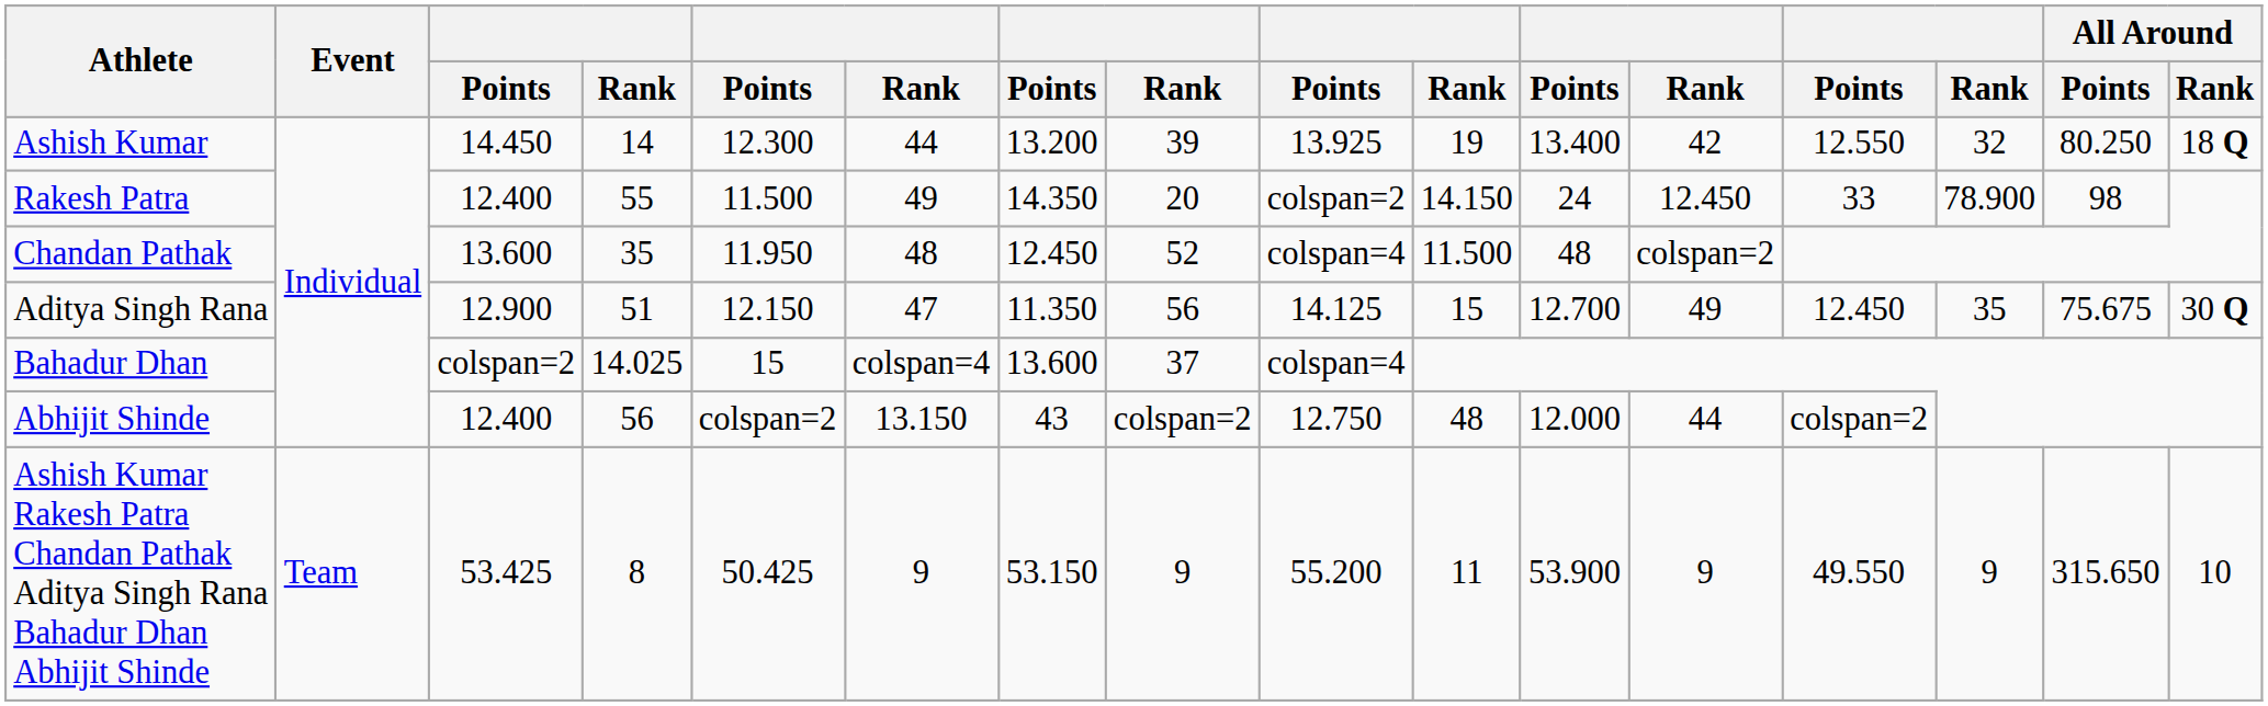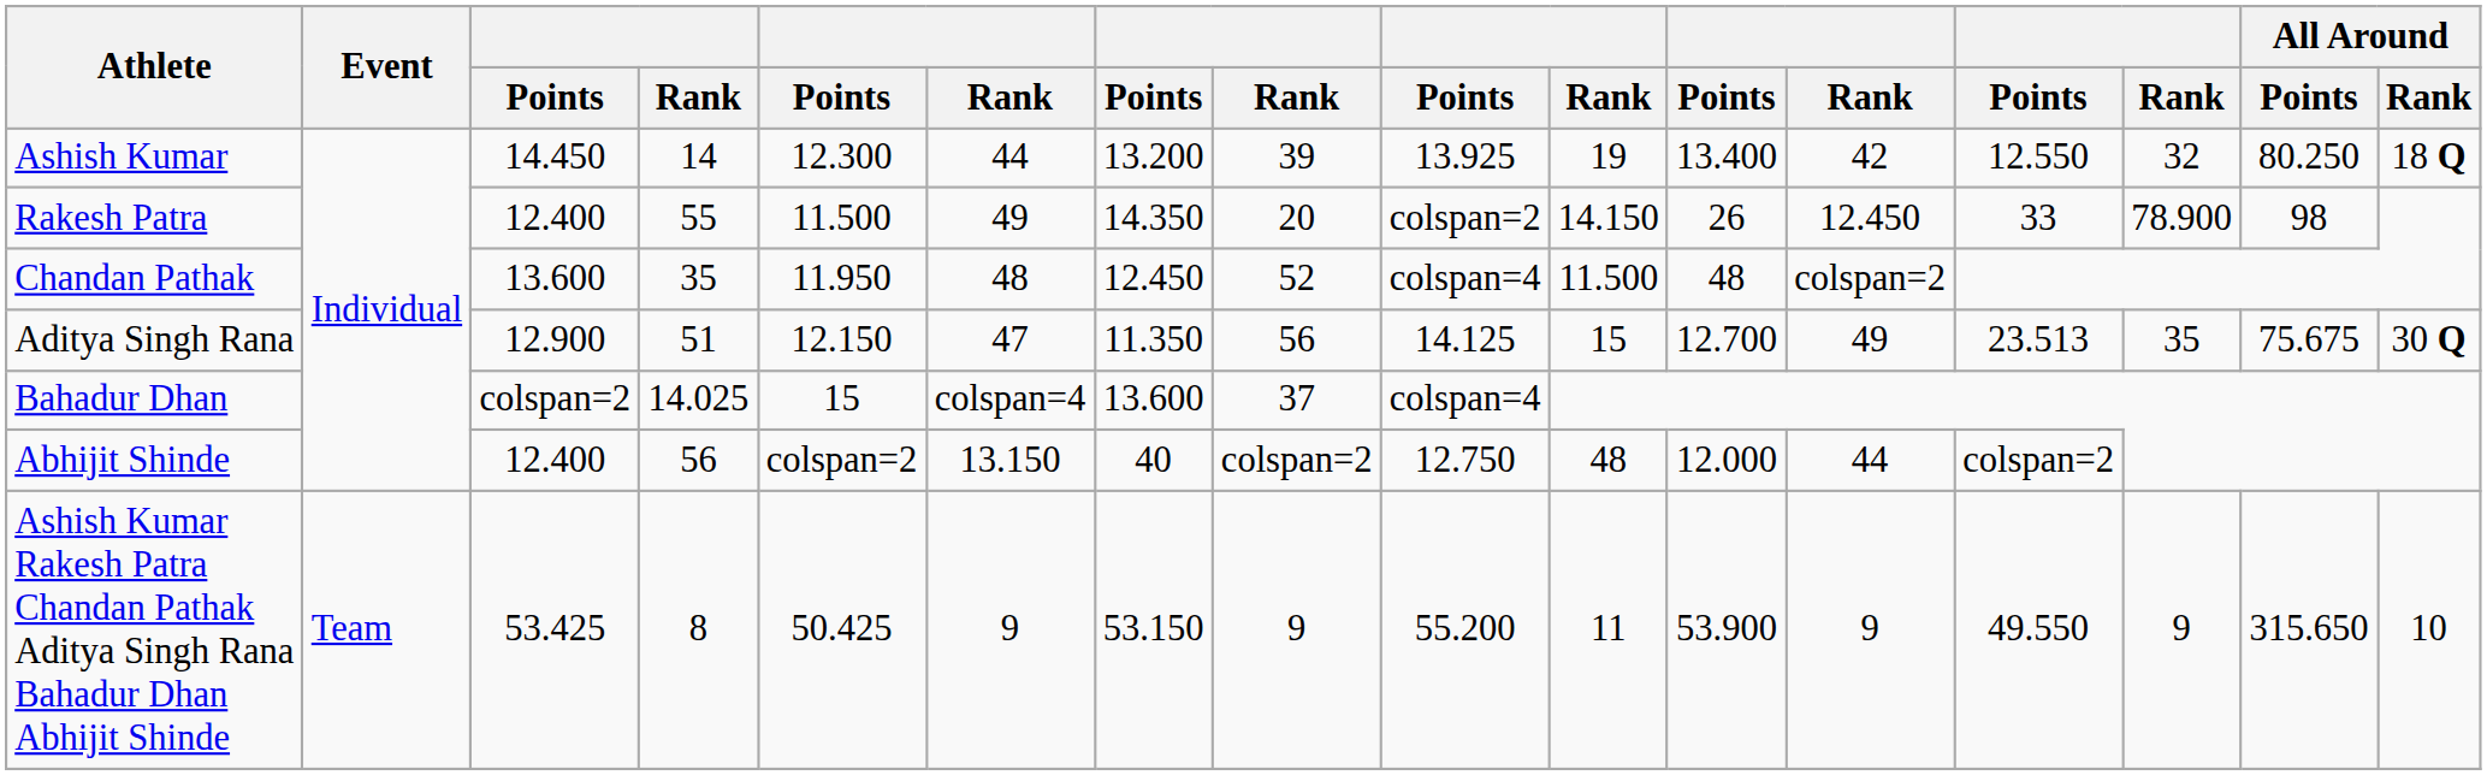Rakesh Patra | column 11: 24 -> 26
Aditya Singh Rana | column 13: 12.450 -> 23.513
Abhijit Shinde | column 7: 43 -> 40
